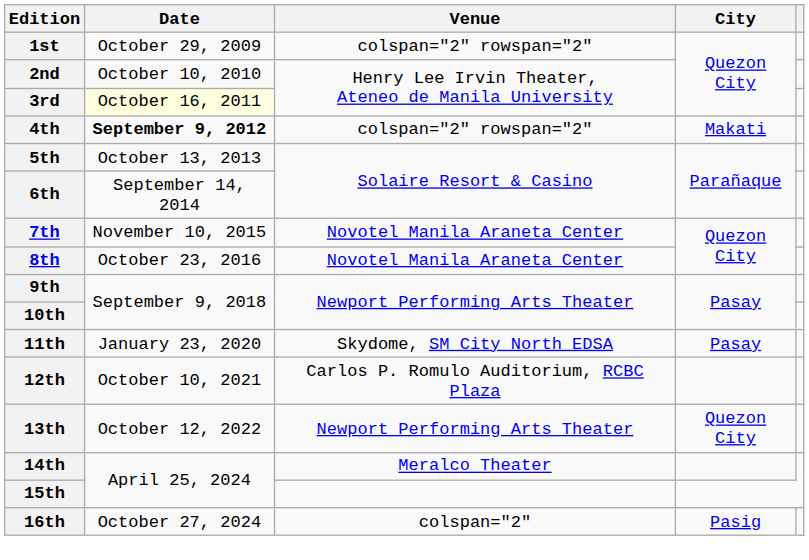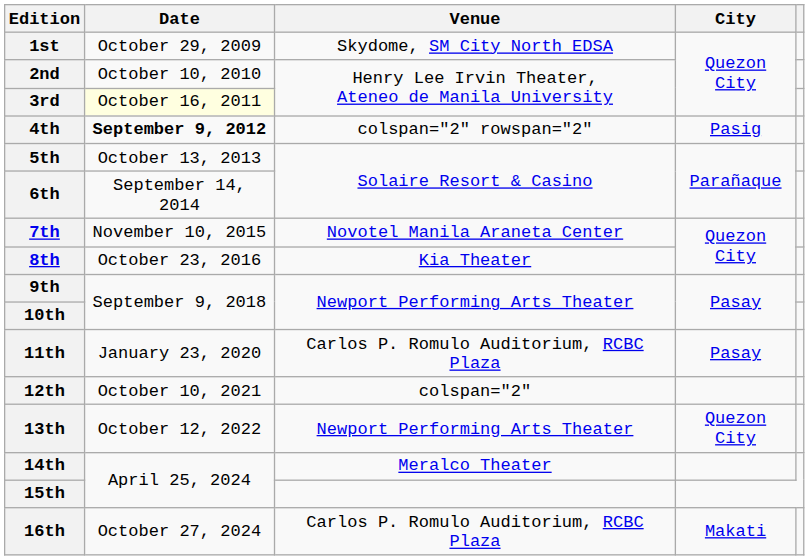1st | Venue: colspan="2" rowspan="2" -> Skydome, SM City North EDSA
4th | City: Makati -> Pasig
8th | Venue: Novotel Manila Araneta Center -> Kia Theater
11th | Venue: Skydome, SM City North EDSA -> Carlos P. Romulo Auditorium, RCBC Plaza
12th | Venue: Carlos P. Romulo Auditorium, RCBC Plaza -> colspan="2"
16th | Venue: colspan="2" -> Carlos P. Romulo Auditorium, RCBC Plaza
16th | City: Pasig -> Makati
